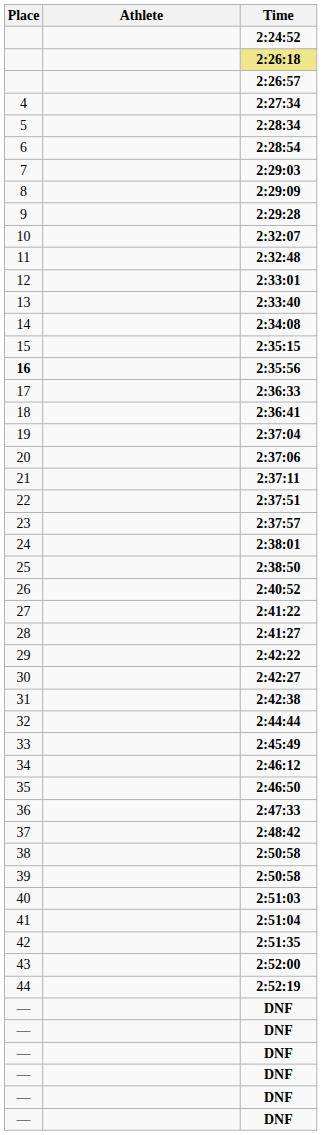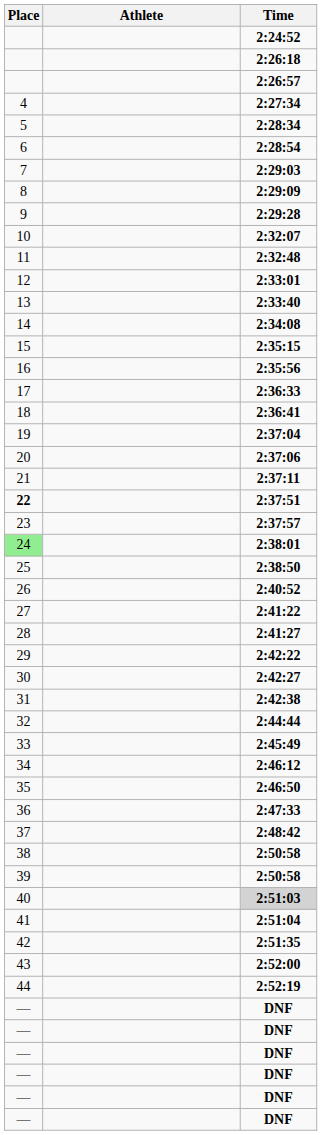2:26:18 | Time: khaki background -> no background
2:35:56 | Place: bold -> normal
2:37:51 | Place: normal -> bold
2:38:01 | Place: no background -> lightgreen background
2:51:03 | Time: no background -> lightgrey background
